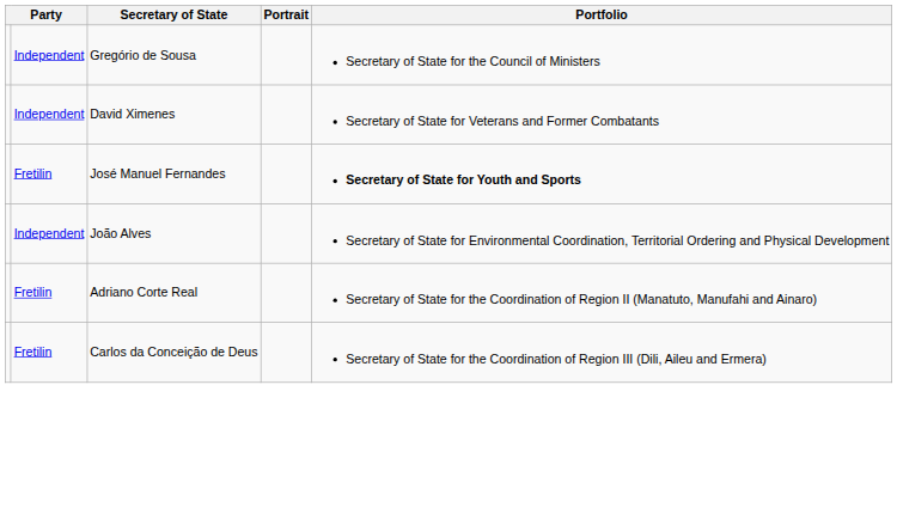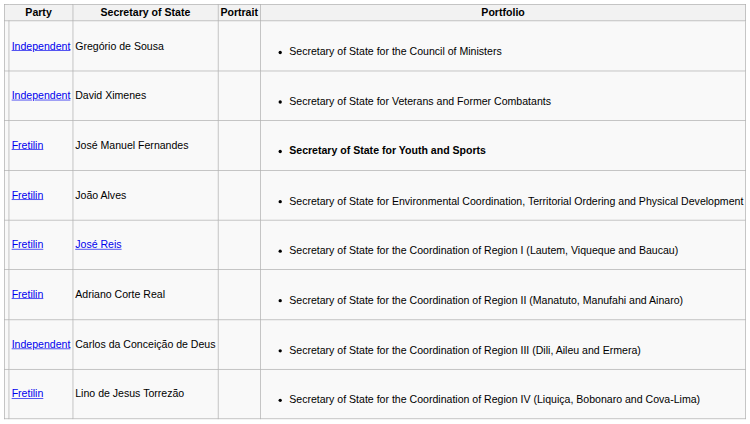João Alves | column 2: Independent -> Fretilin
+ row: Fretilin | José Reis | Secretary of State for the Coordination of Region I (Lautem, Viqueque and Baucau)
Carlos da Conceição de Deus | column 2: Fretilin -> Independent
+ row: Fretilin | Lino de Jesus Torrezão | Secretary of State for the Coordination of Region IV (Liquiça, Bobonaro and Cova-Lima)
